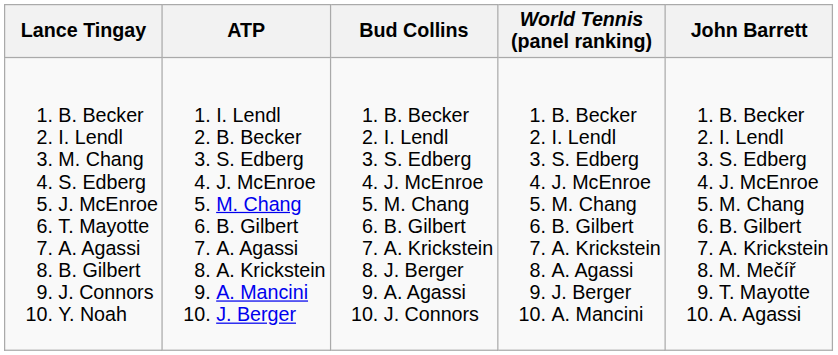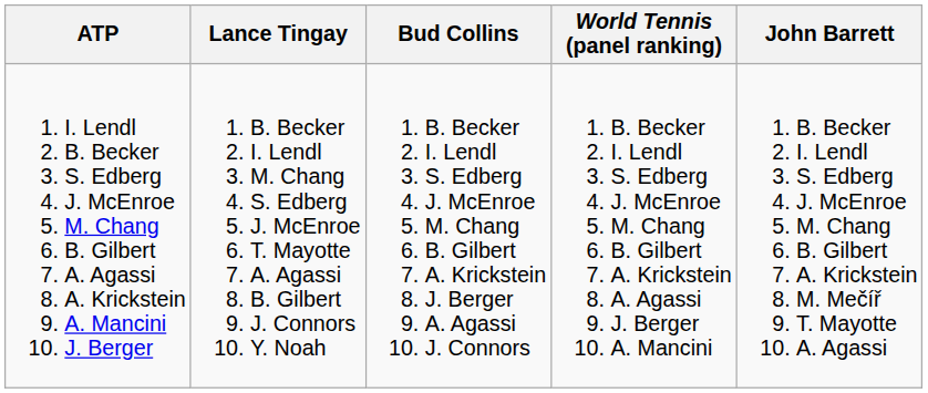columns swapped: ATP <-> Lance Tingay
